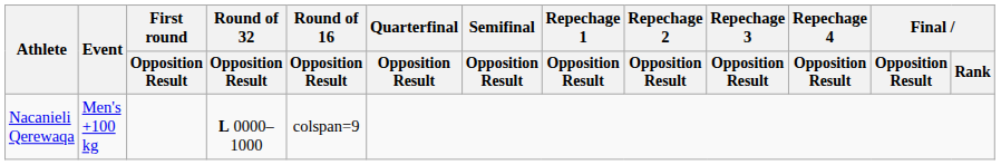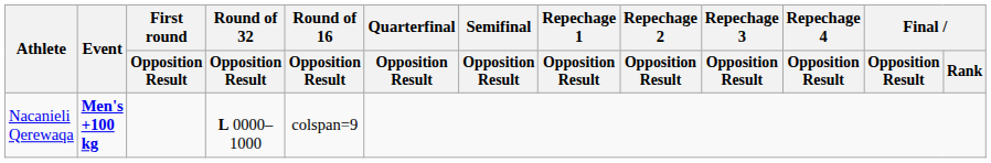Nacanieli Qerewaqa | Event: normal -> bold
